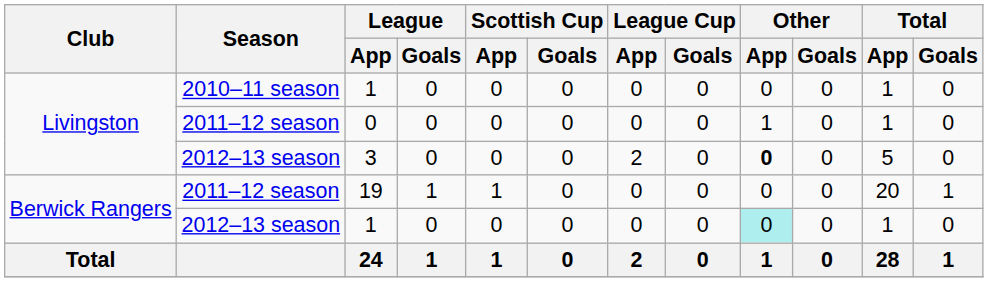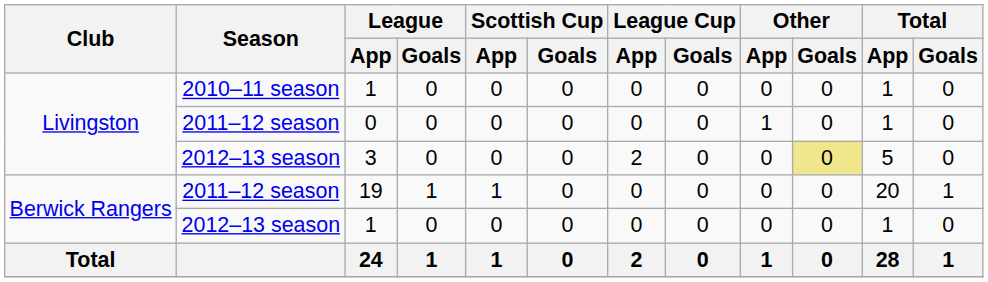3 | Other / App: bold -> normal
3 | Other / Goals: no background -> khaki background
2012–13 season / 1 | Other / App: paleturquoise background -> no background
